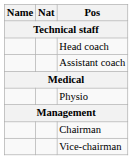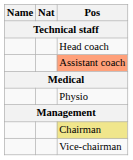Assistant coach | Pos: no background -> lightsalmon background
Chairman | Pos: no background -> khaki background
